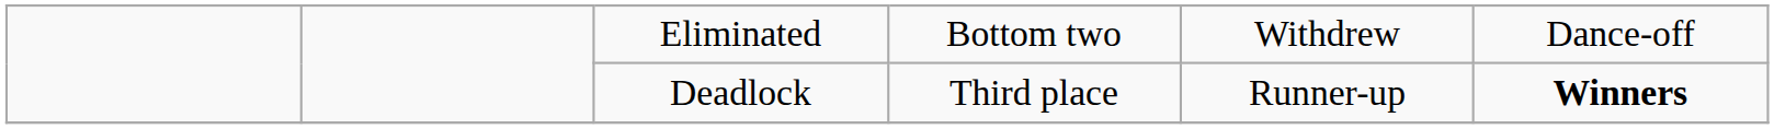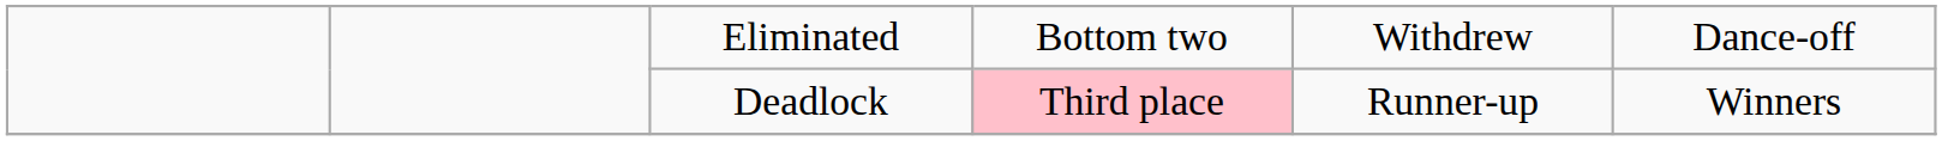Deadlock | column 4: no background -> pink background
Deadlock | column 6: bold -> normal
